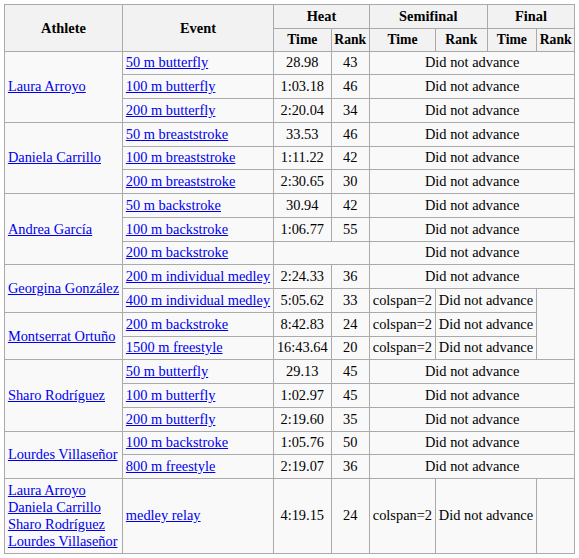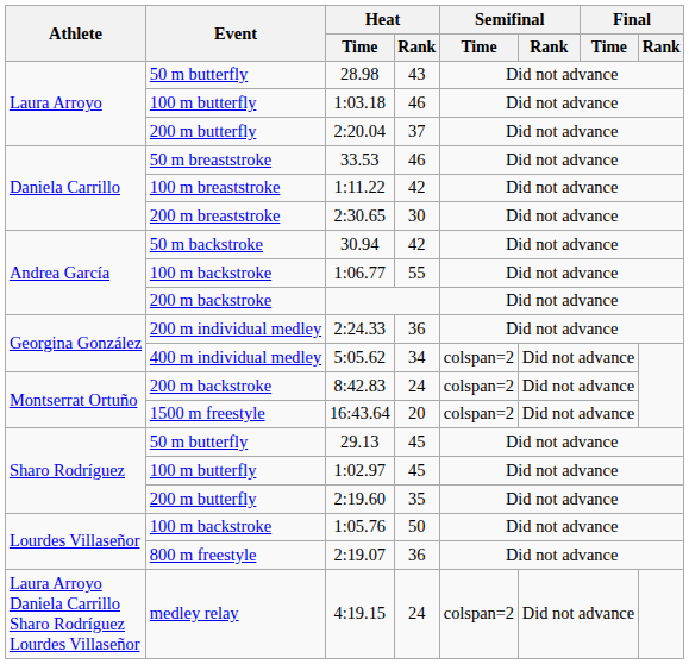2:20.04 | Heat / Rank: 34 -> 37
5:05.62 | Heat / Rank: 33 -> 34
